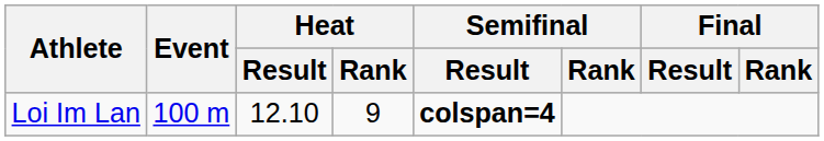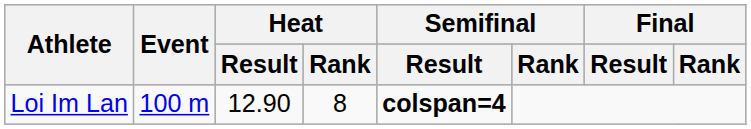Loi Im Lan | Heat / Result: 12.10 -> 12.90
Loi Im Lan | Heat / Rank: 9 -> 8
